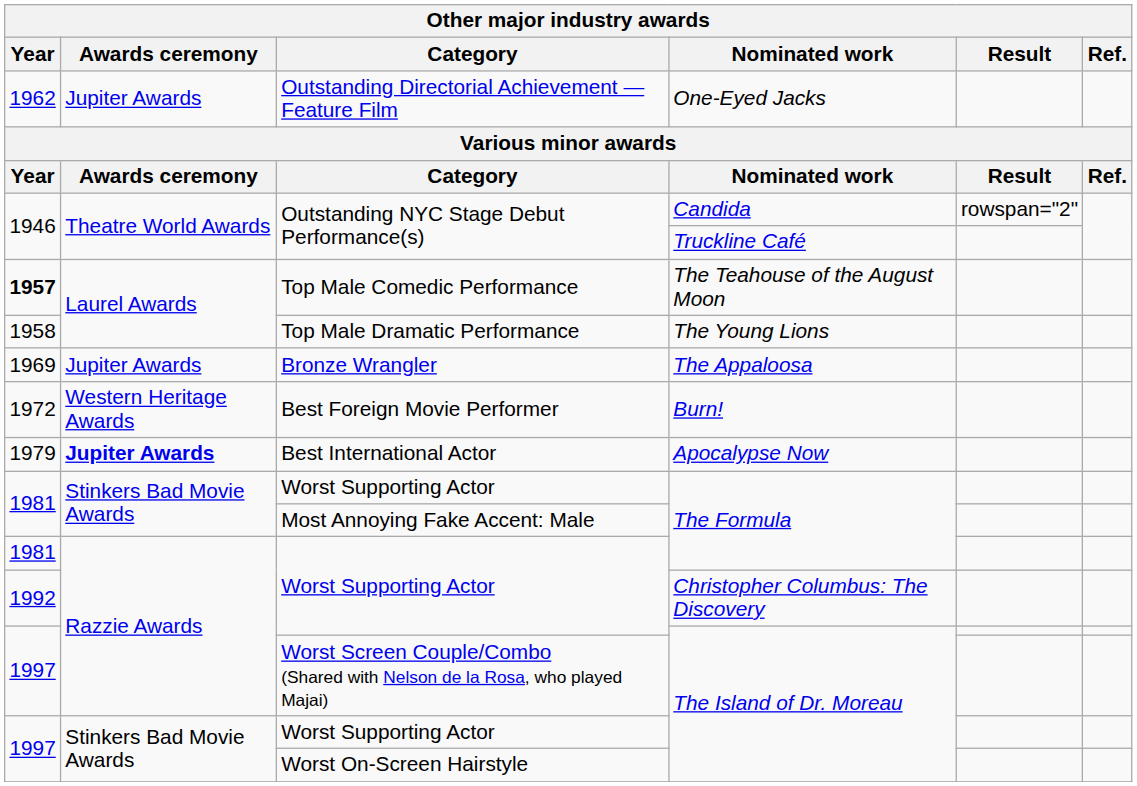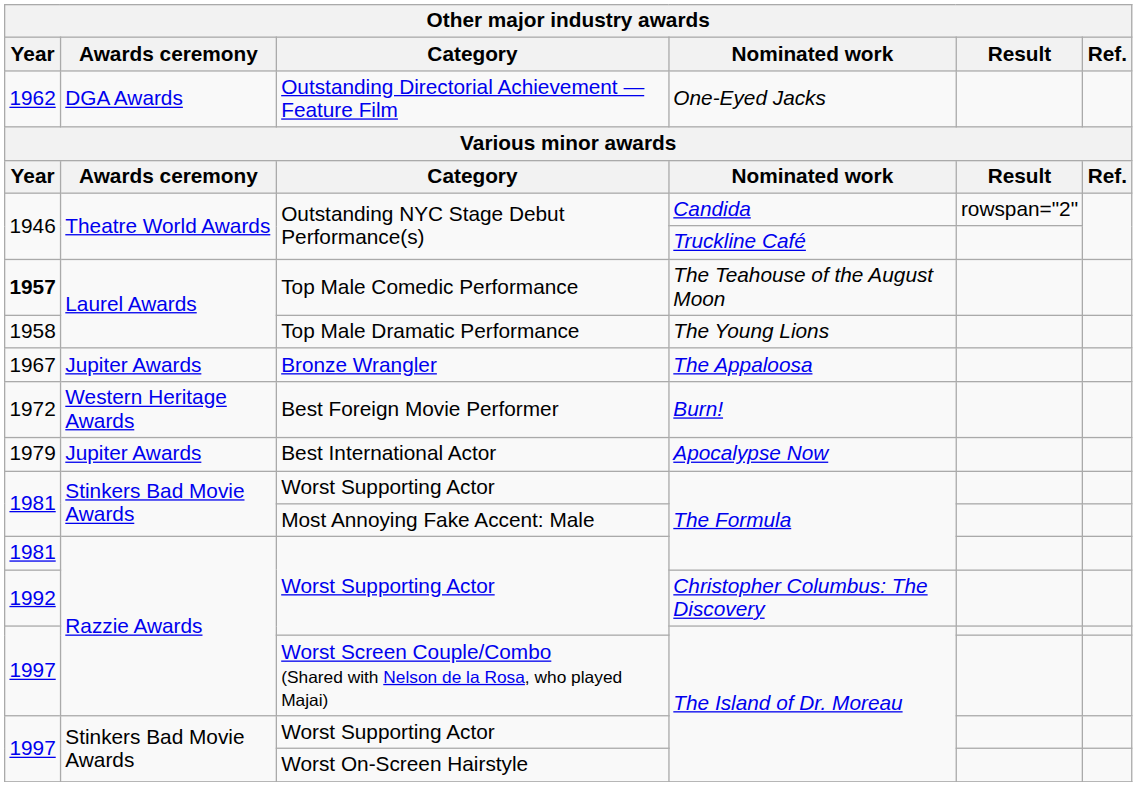Outstanding Directorial Achievement — Feature Film | Awards ceremony: Jupiter Awards -> DGA Awards
Bronze Wrangler | Year: 1969 -> 1967
Best International Actor | Awards ceremony: bold -> normal
